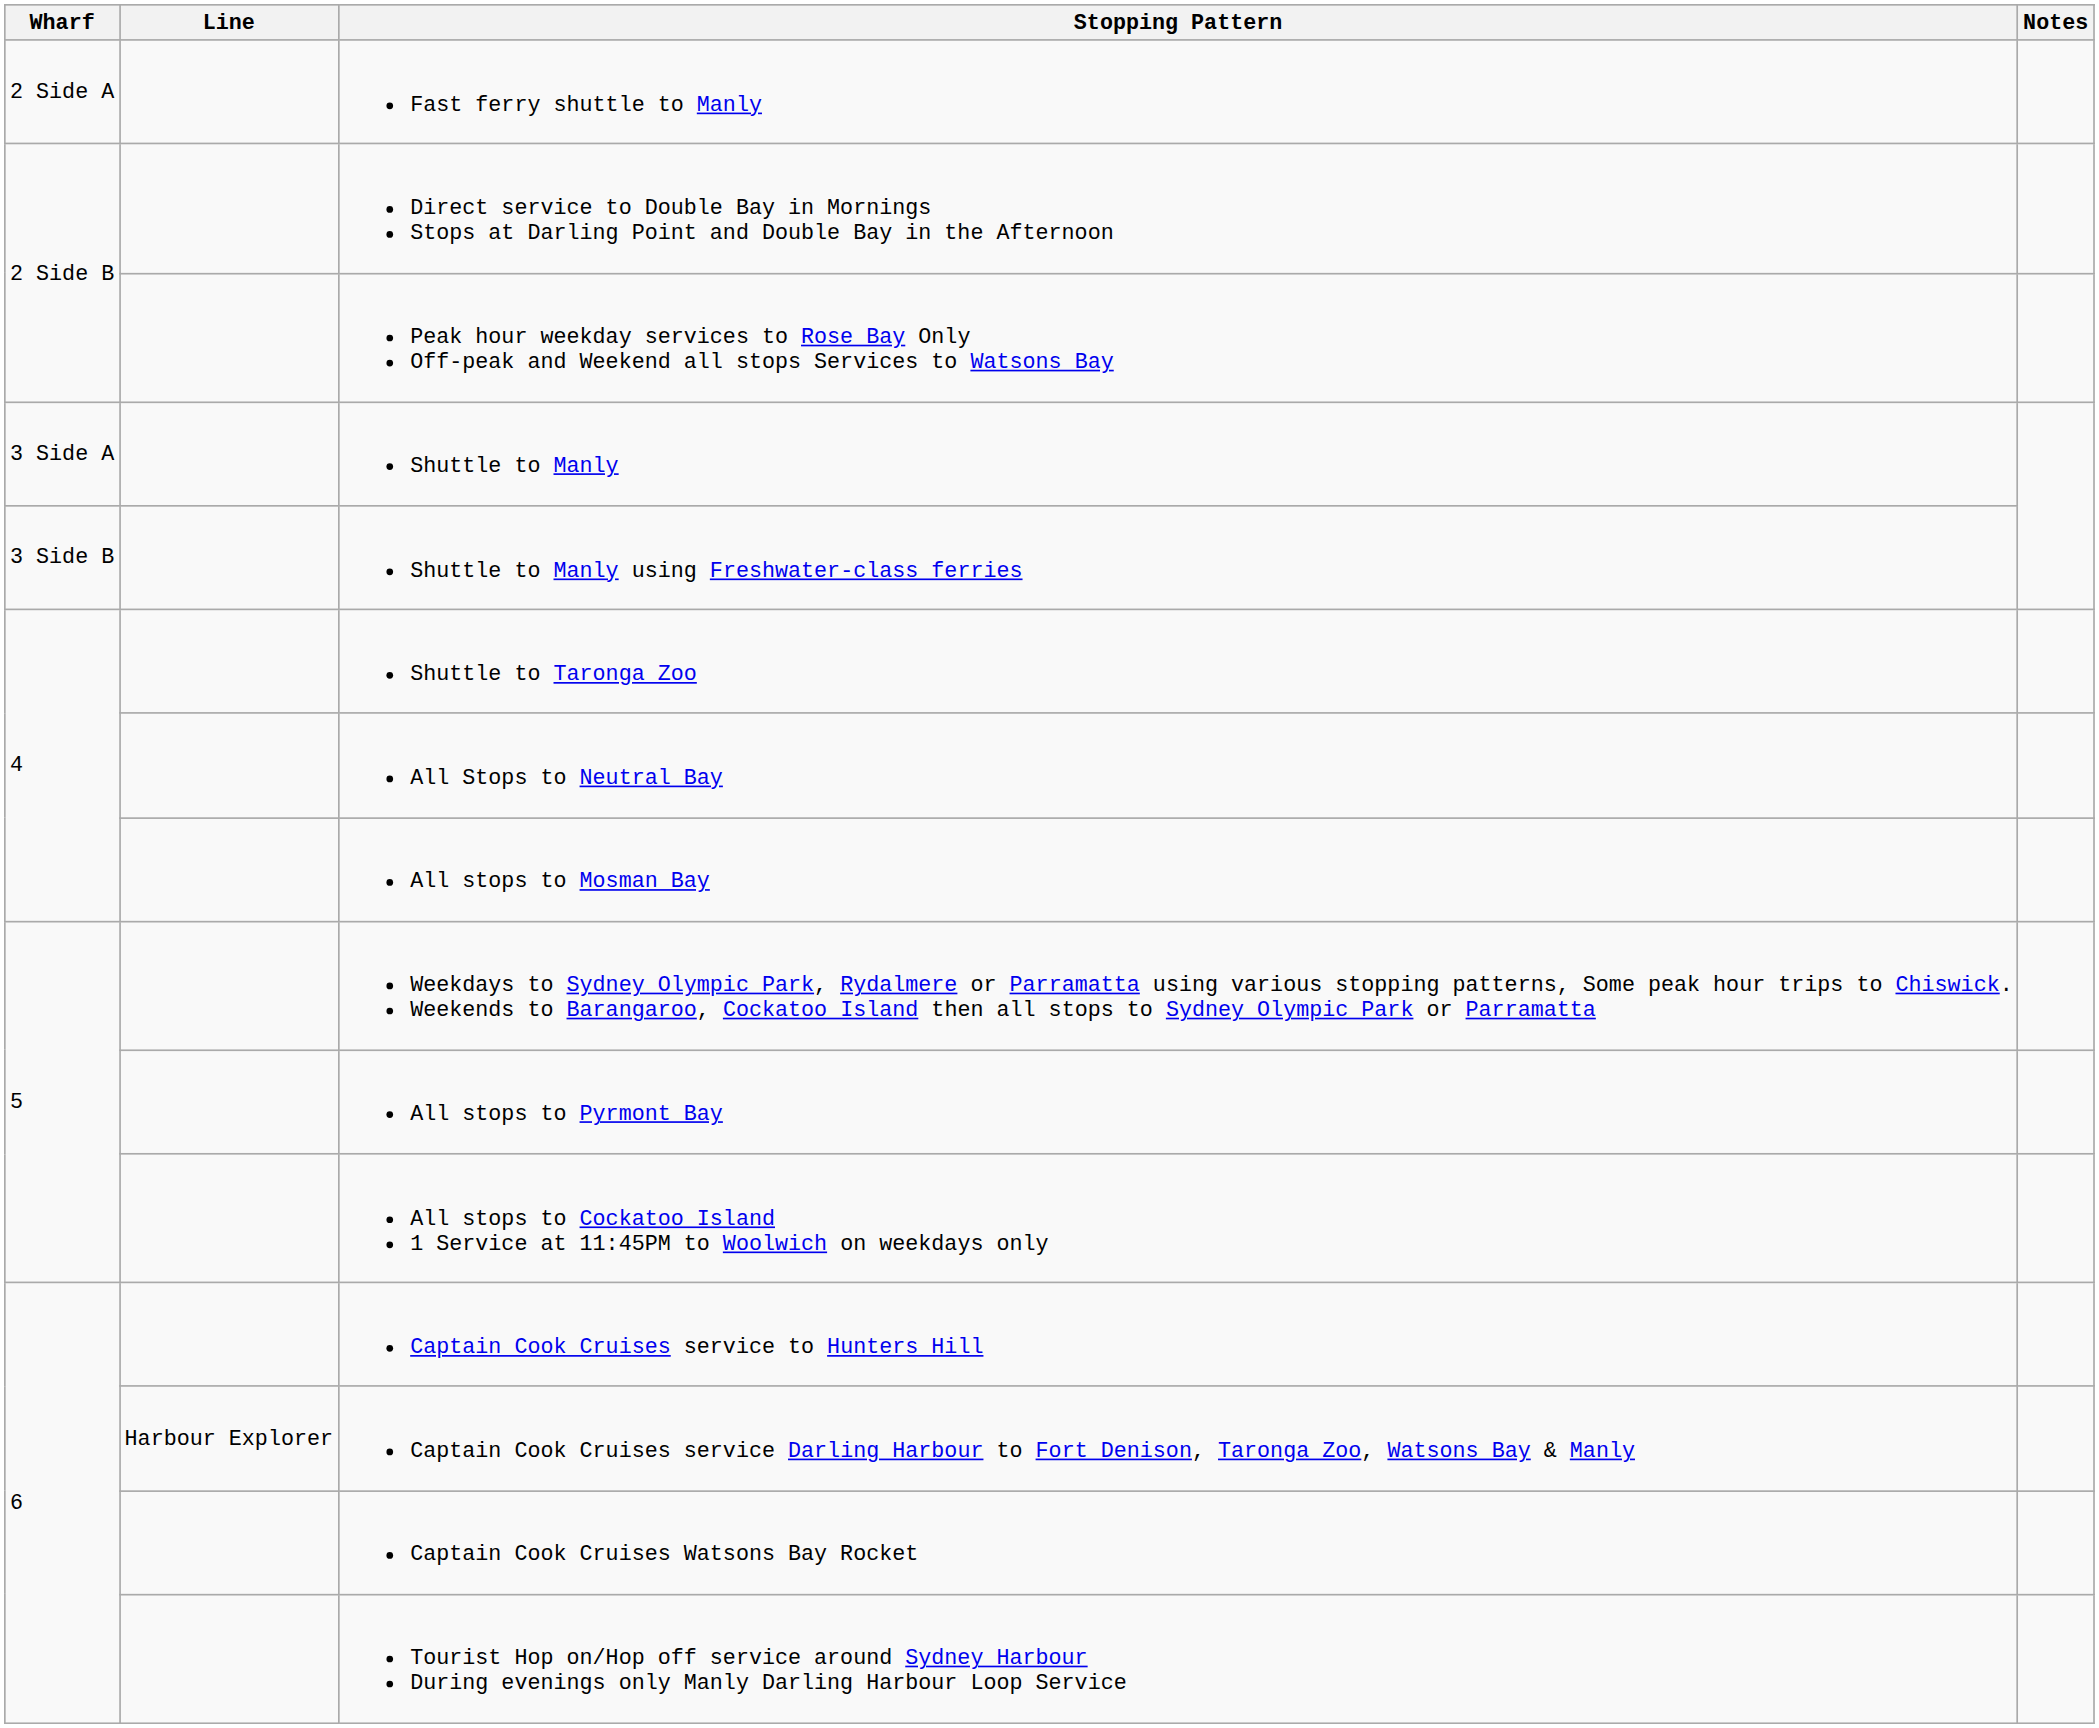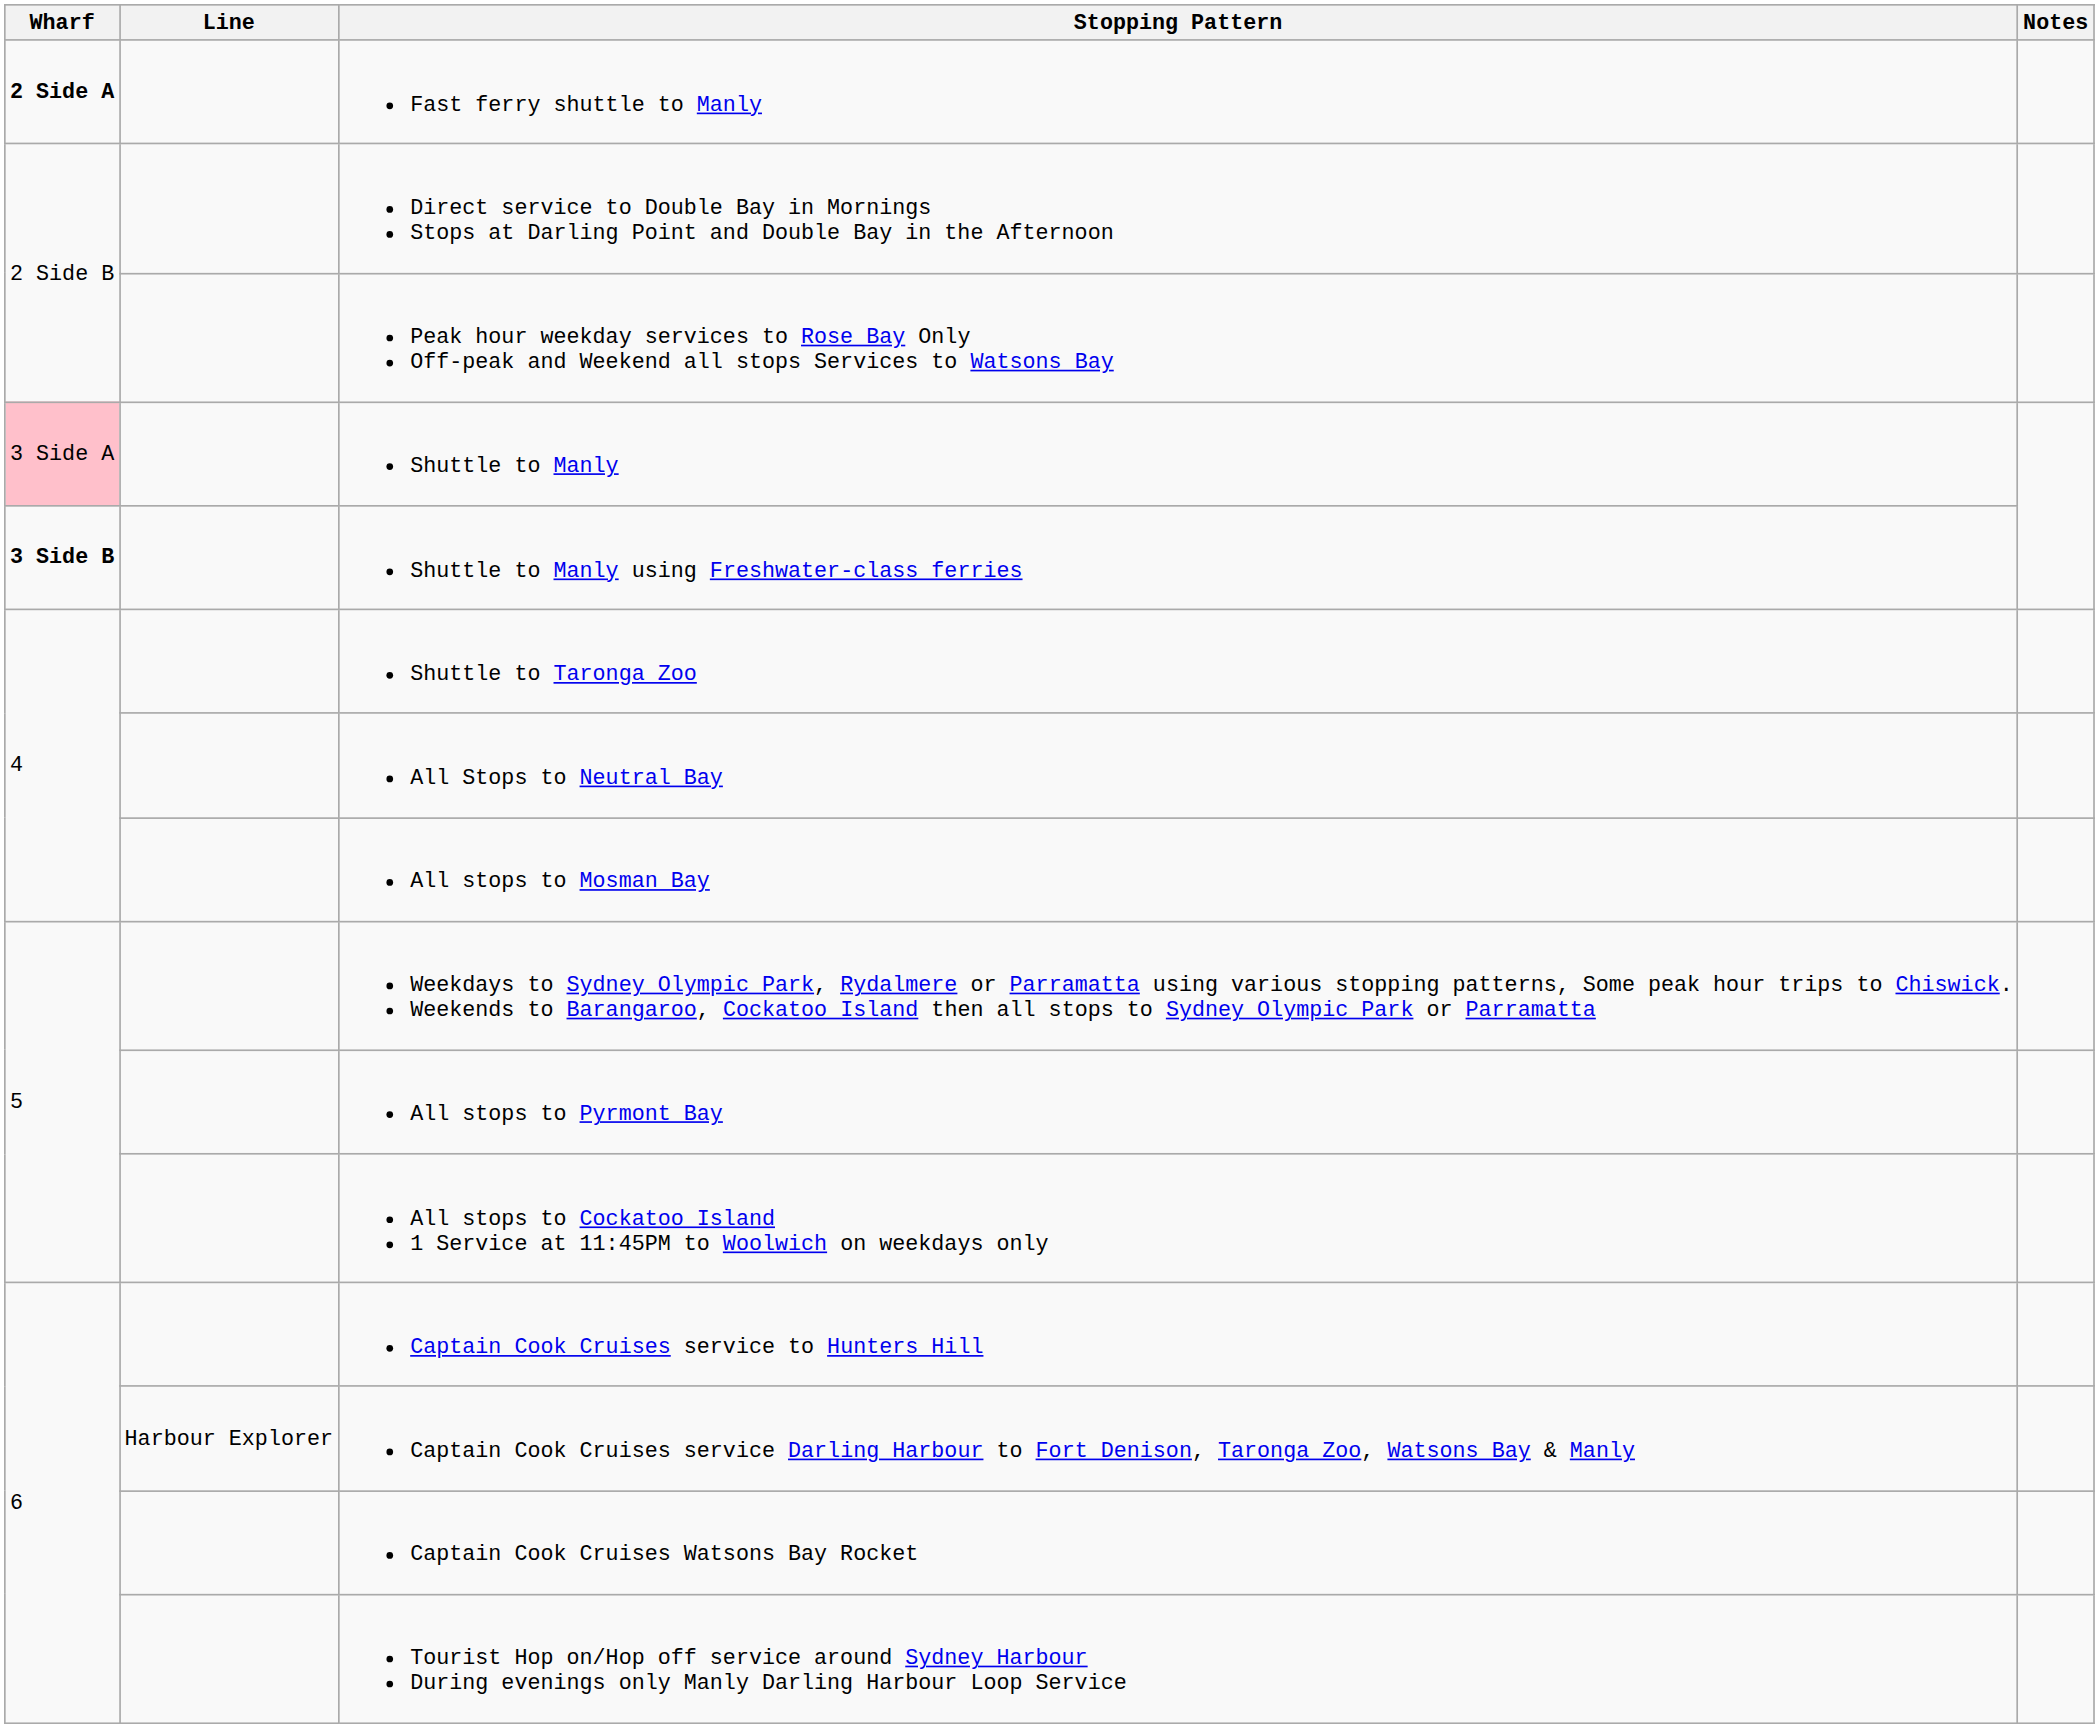Fast ferry shuttle to Manly | Wharf: normal -> bold
Shuttle to Manly | Wharf: no background -> pink background
Shuttle to Manly using Freshwater-class ferries | Wharf: normal -> bold
